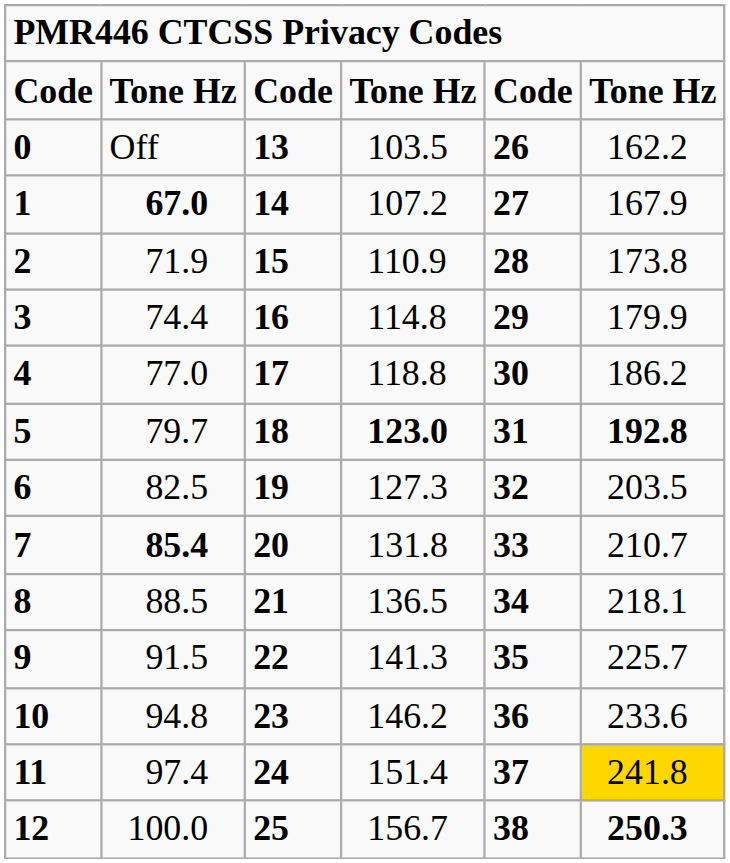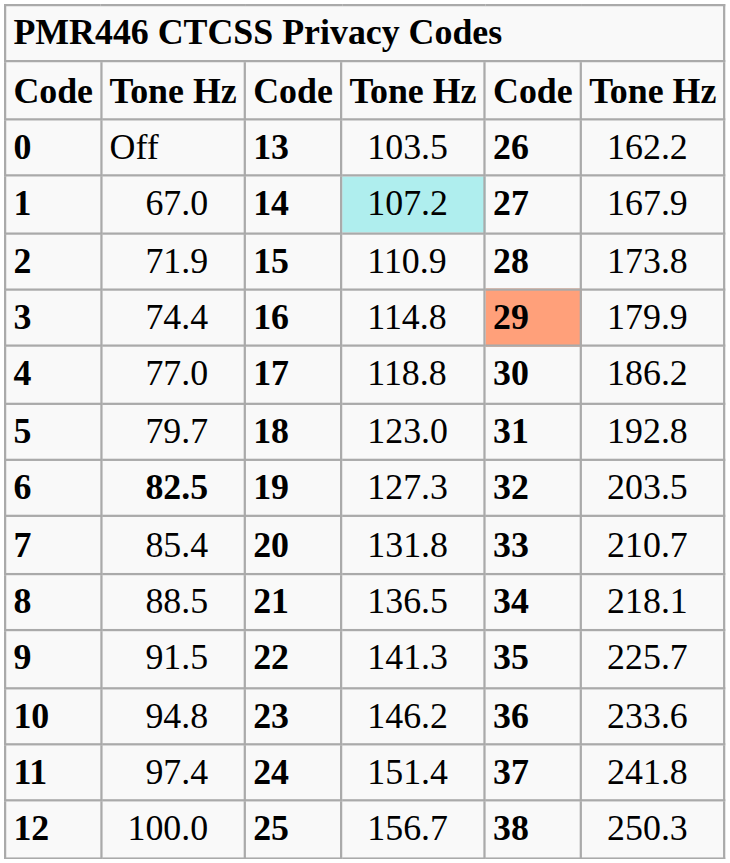1 | column 2: bold -> normal
1 | column 4: no background -> paleturquoise background
3 | column 5: no background -> lightsalmon background
5 | column 4: bold -> normal
5 | column 6: bold -> normal
6 | column 2: normal -> bold
7 | column 2: bold -> normal
11 | column 6: gold background -> no background
12 | column 6: bold -> normal
